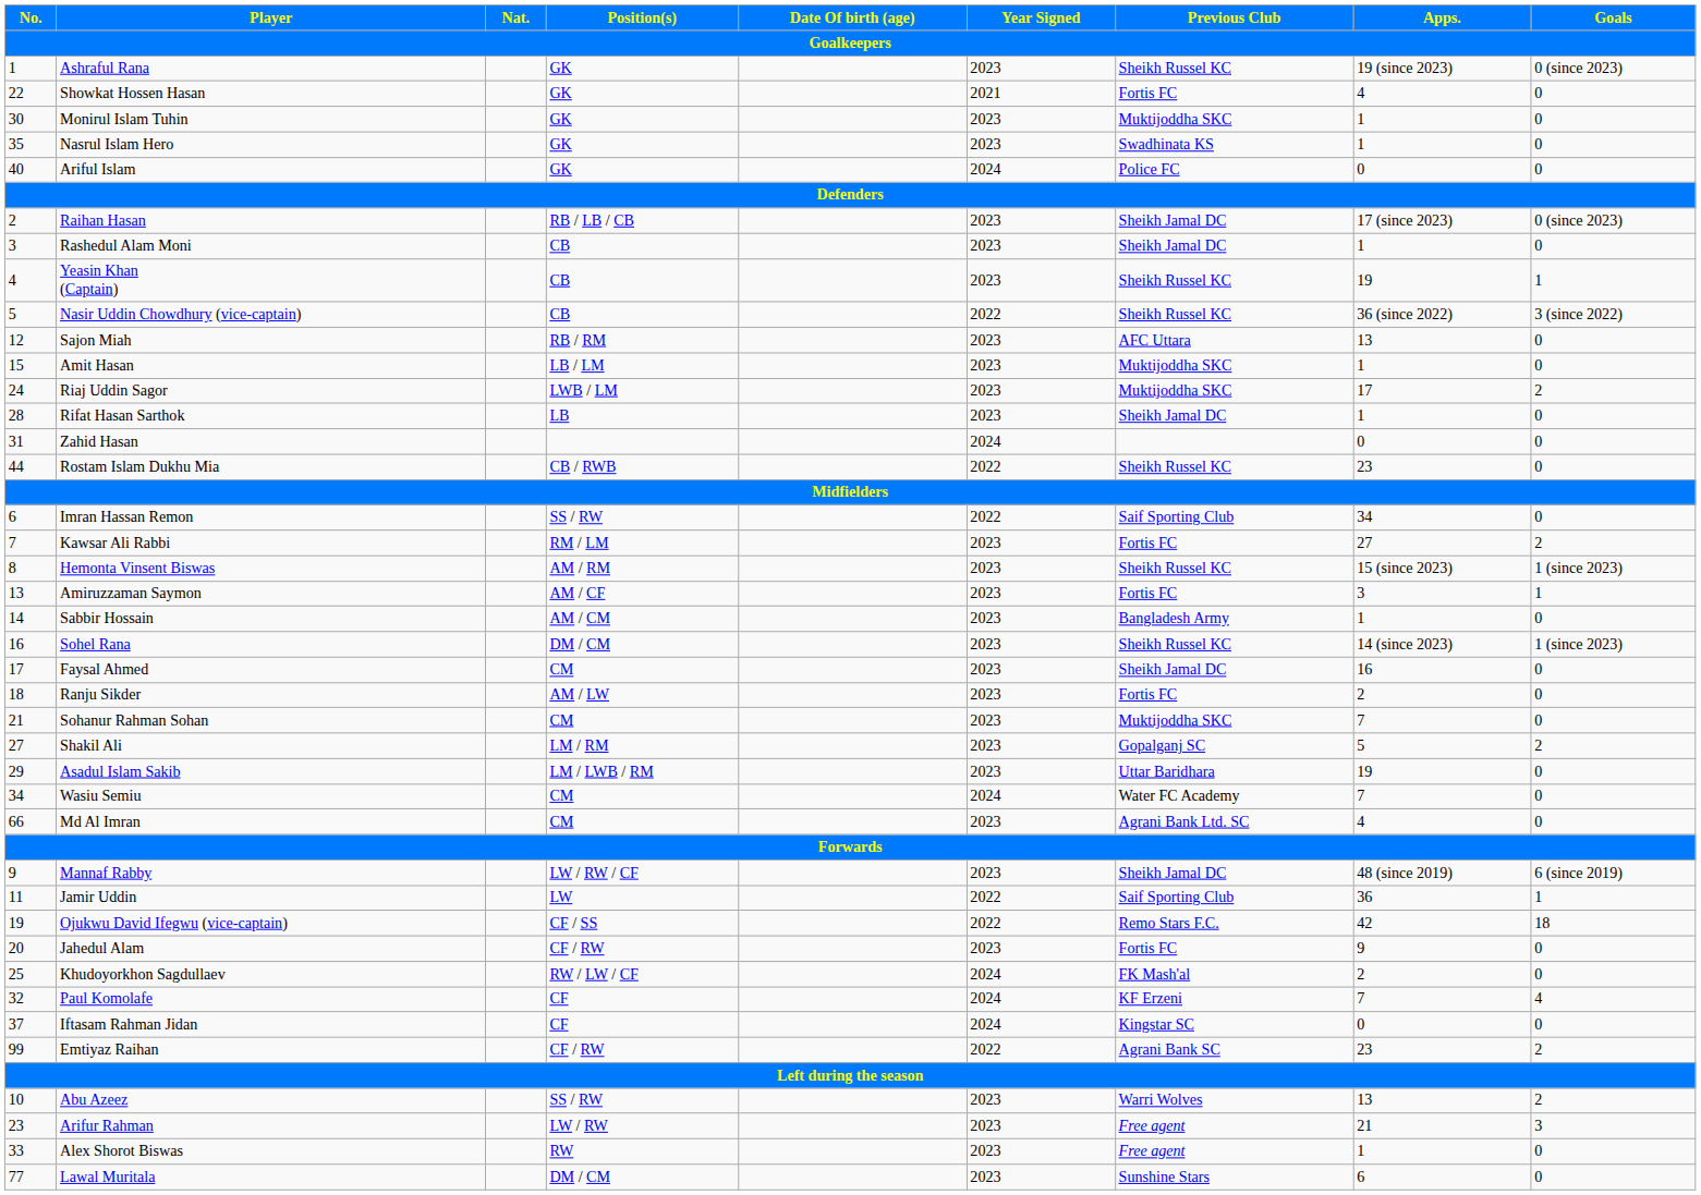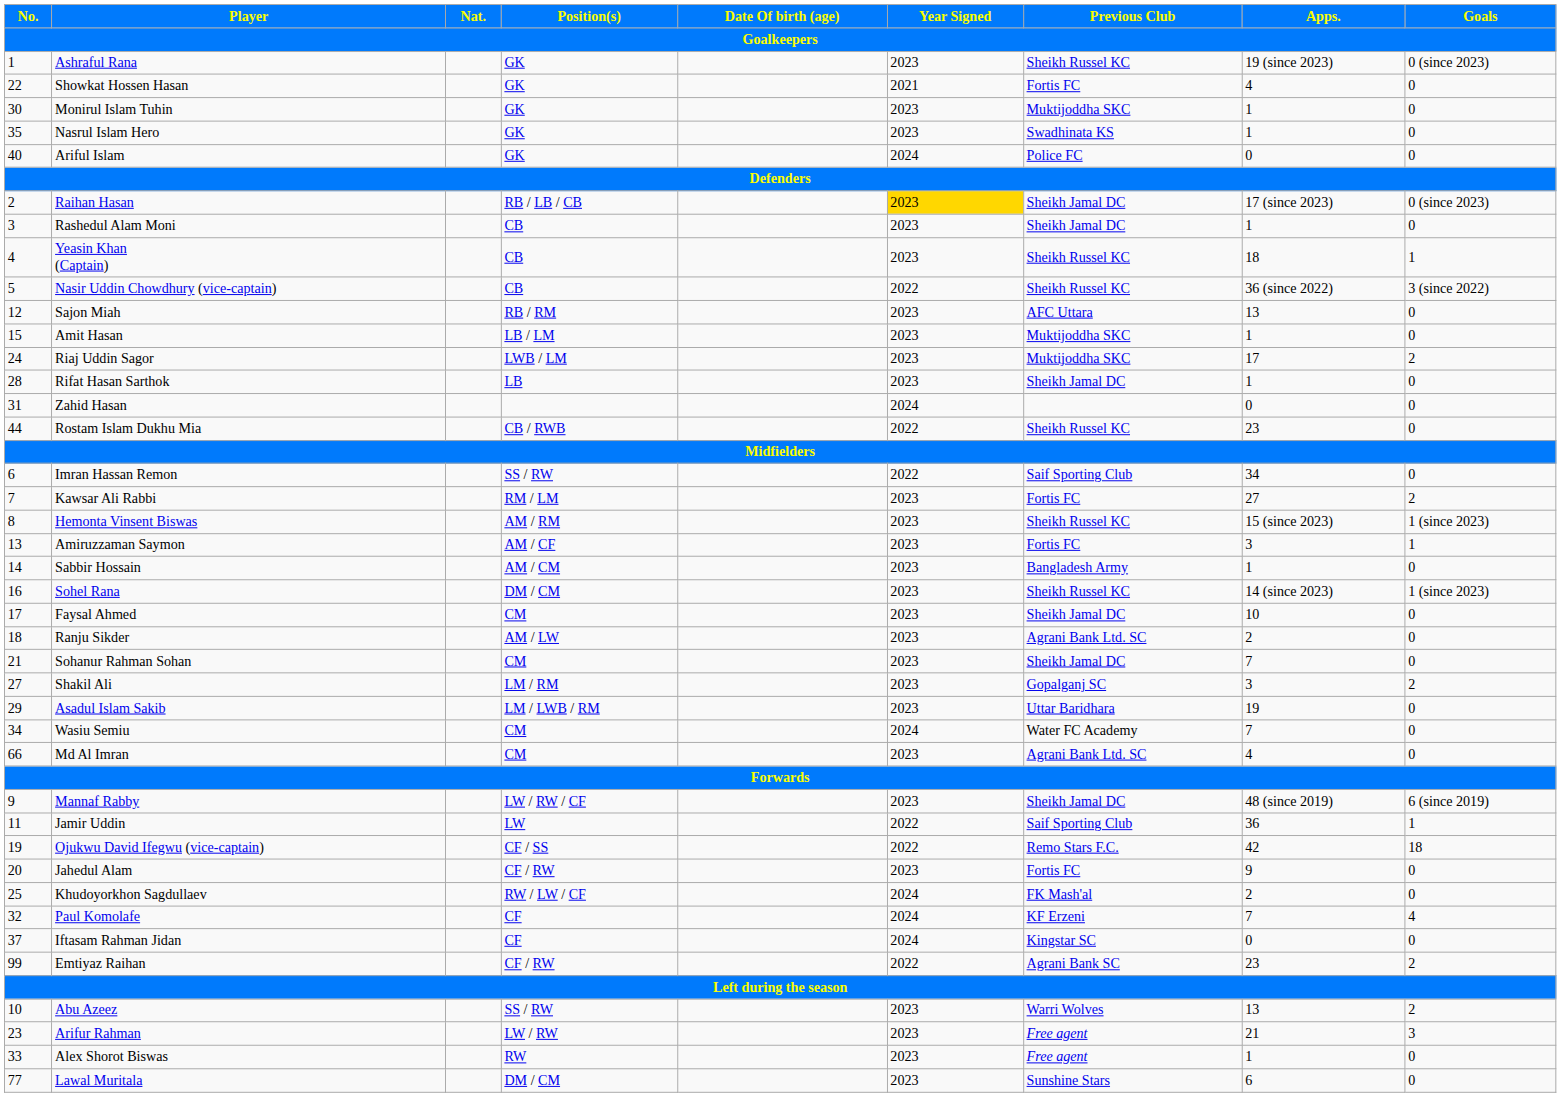Raihan Hasan | Year Signed: no background -> gold background
Yeasin Khan (Captain) | Apps.: 19 -> 18
Faysal Ahmed | Apps.: 16 -> 10
Ranju Sikder | Previous Club: Fortis FC -> Agrani Bank Ltd. SC
Sohanur Rahman Sohan | Previous Club: Muktijoddha SKC -> Sheikh Jamal DC
Shakil Ali | Apps.: 5 -> 3
